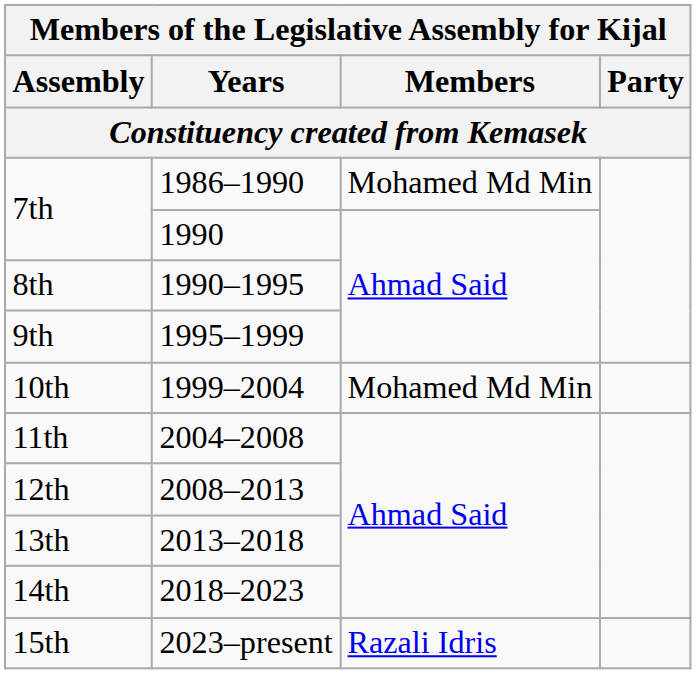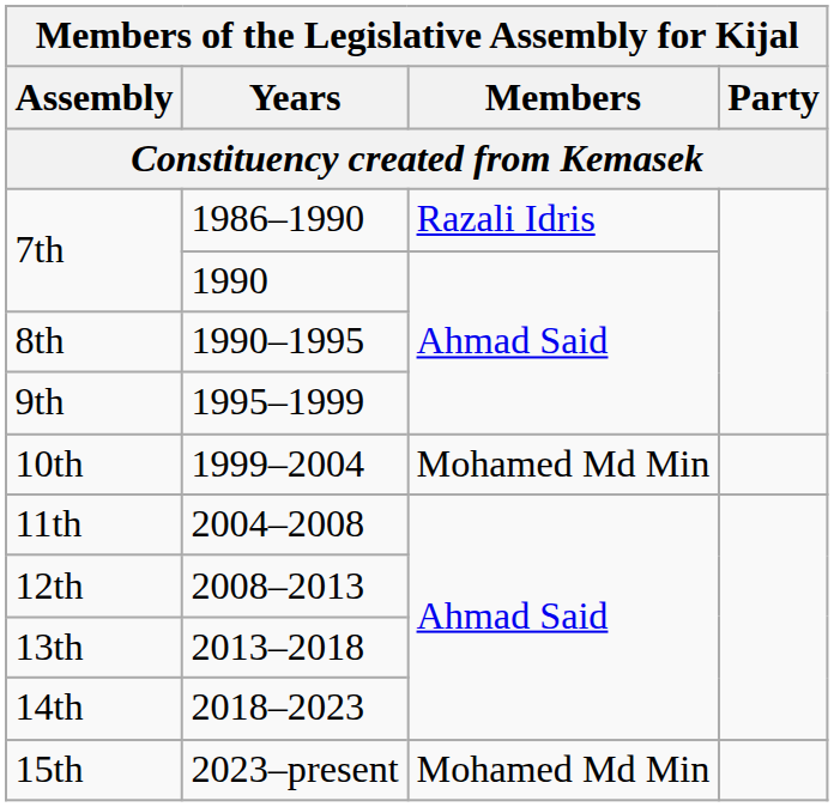7th / 1986–1990 | Members: Mohamed Md Min -> Razali Idris
15th | Members: Razali Idris -> Mohamed Md Min
